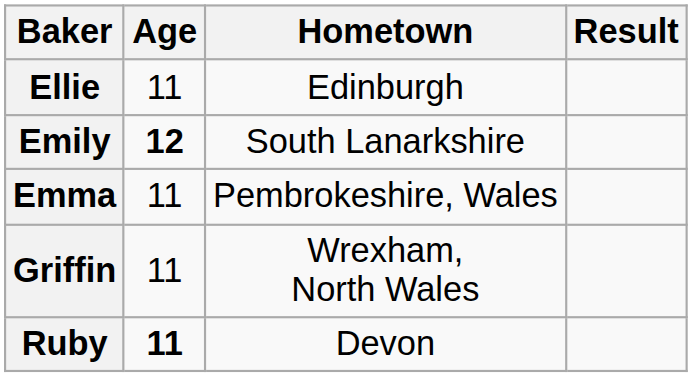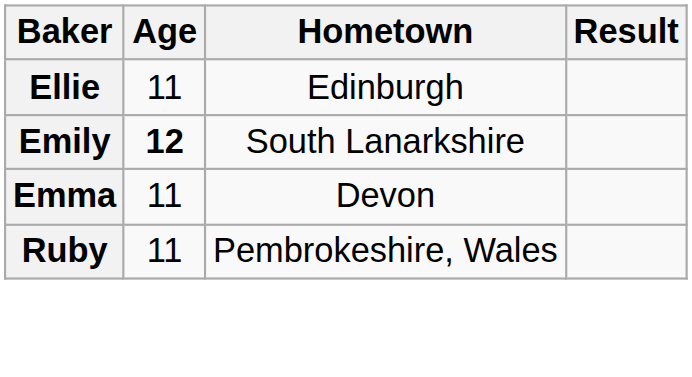Emma | Hometown: Pembrokeshire, Wales -> Devon
- row: Griffin | 11 | Wrexham, North Wales
Ruby | Age: bold -> normal
Ruby | Hometown: Devon -> Pembrokeshire, Wales
